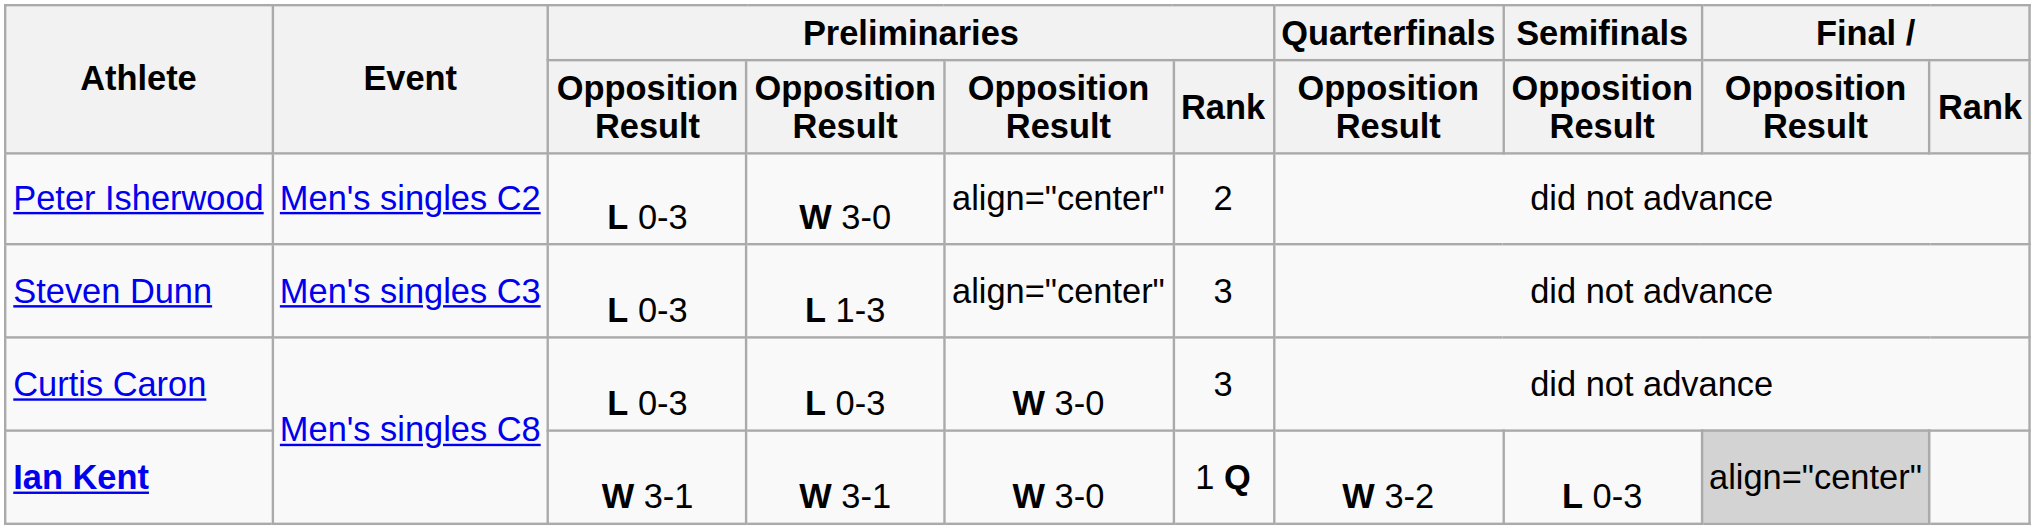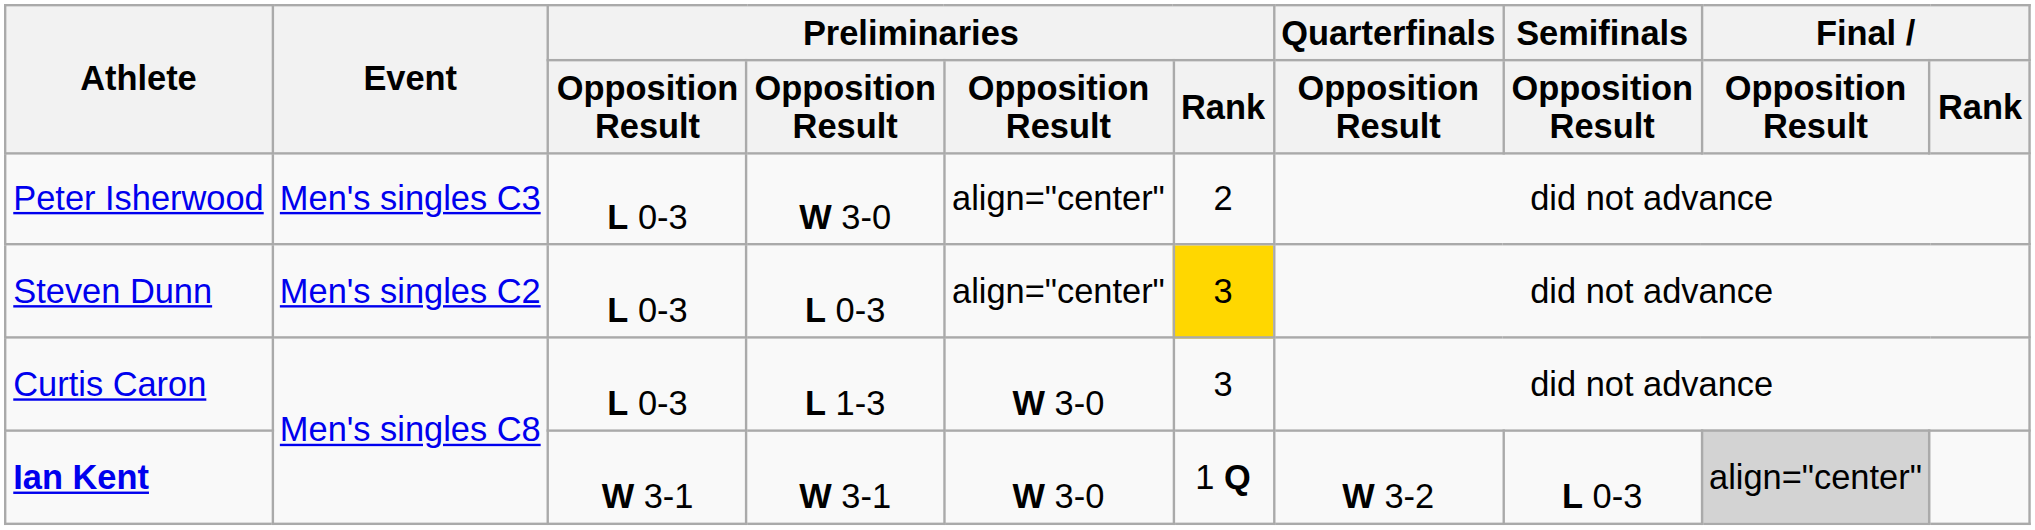Peter Isherwood | Event: Men's singles C2 -> Men's singles C3
Steven Dunn | Event: Men's singles C3 -> Men's singles C2
Steven Dunn | column 4: L 1-3 -> L 0-3
Steven Dunn | Preliminaries / Rank: no background -> gold background
Curtis Caron | column 4: L 0-3 -> L 1-3
